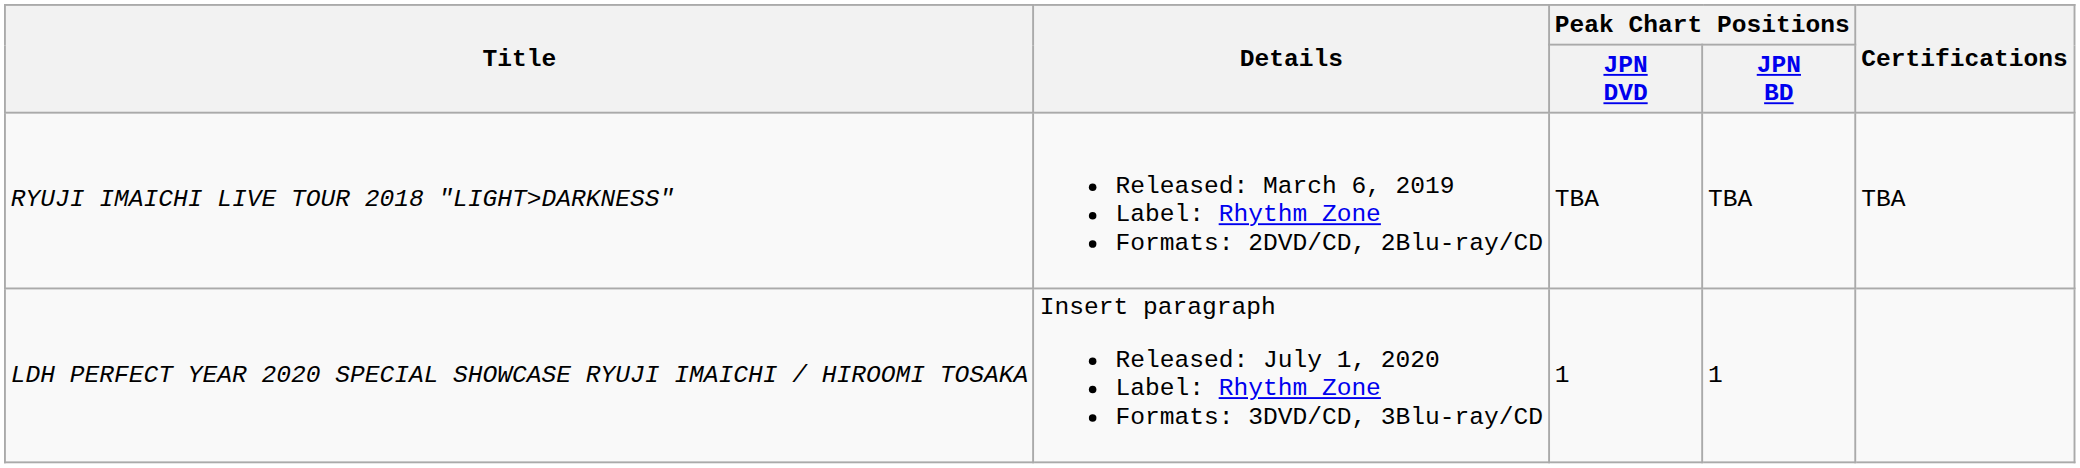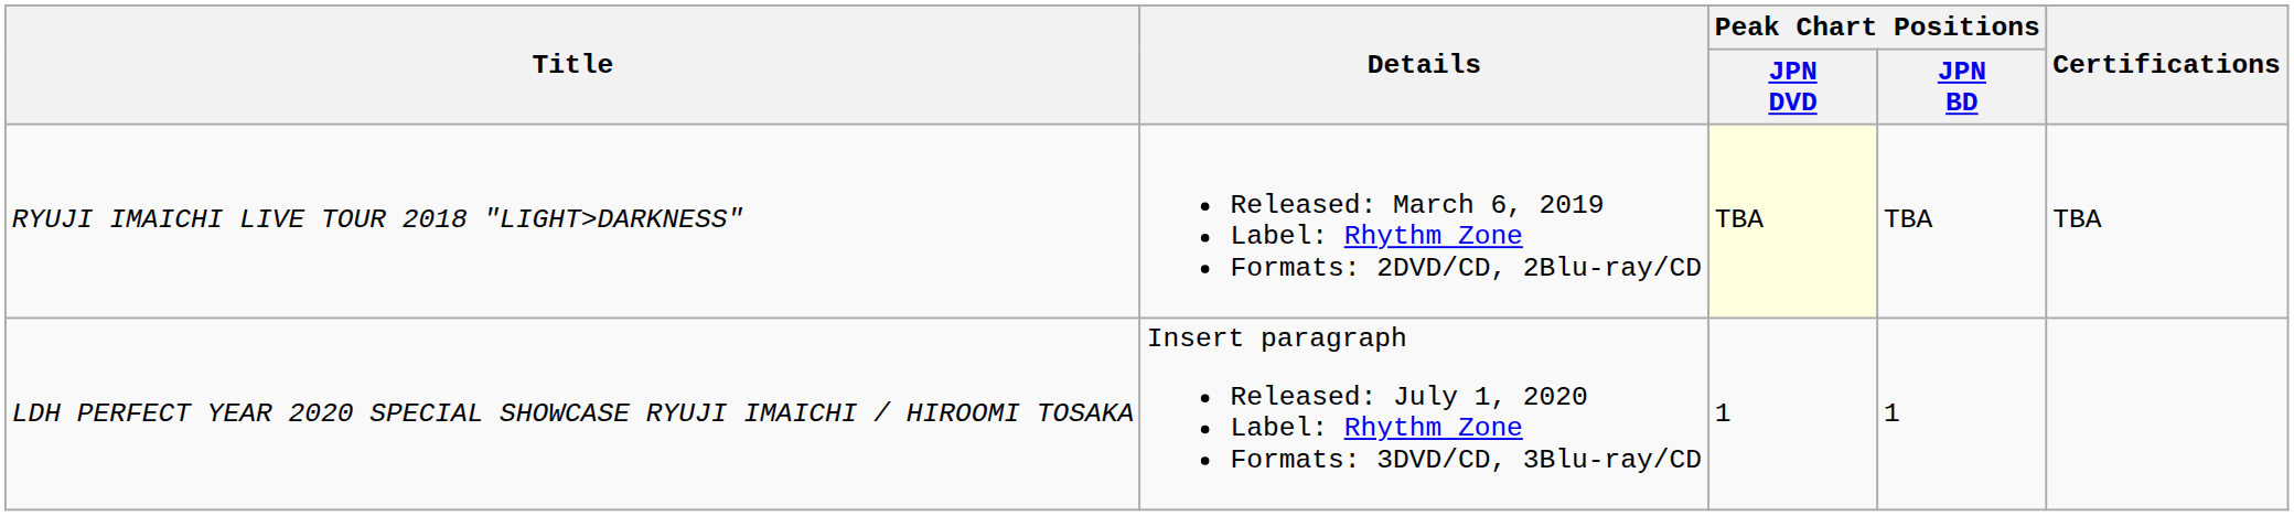RYUJI IMAICHI LIVE TOUR 2018 "LIGHT>DARKNESS" | Peak Chart Positions / JPN DVD: no background -> lightyellow background
